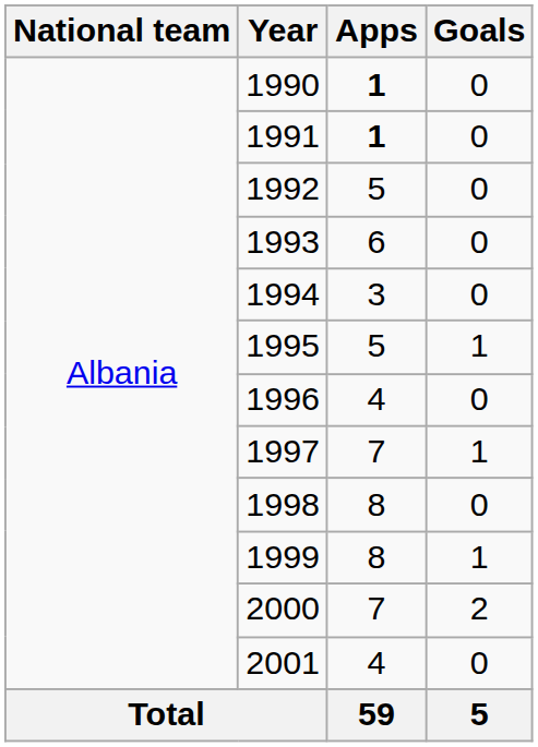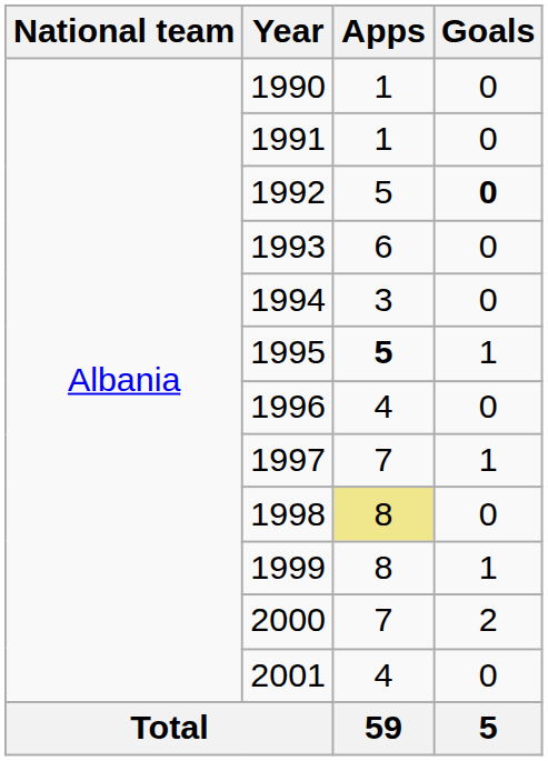1990 | Apps: bold -> normal
1991 | Apps: bold -> normal
1992 | Goals: normal -> bold
1995 | Apps: normal -> bold
1998 | Apps: no background -> khaki background
